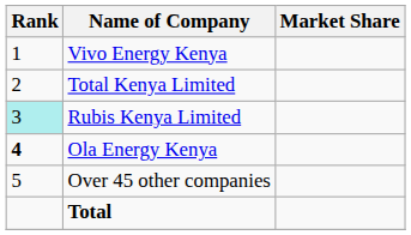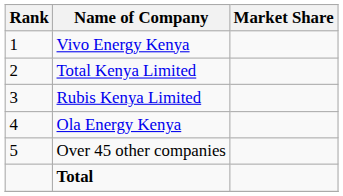Rubis Kenya Limited | Rank: paleturquoise background -> no background
Ola Energy Kenya | Rank: bold -> normal
